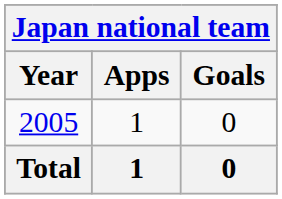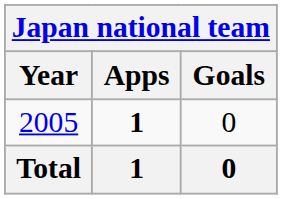2005 | Apps: normal -> bold
